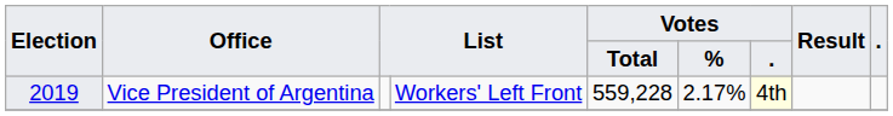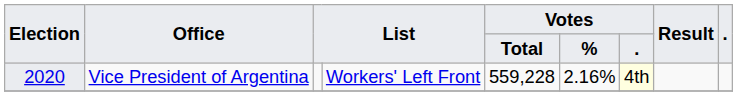Vice President of Argentina | Election: 2019 -> 2020
Vice President of Argentina | Votes / %: 2.17% -> 2.16%
